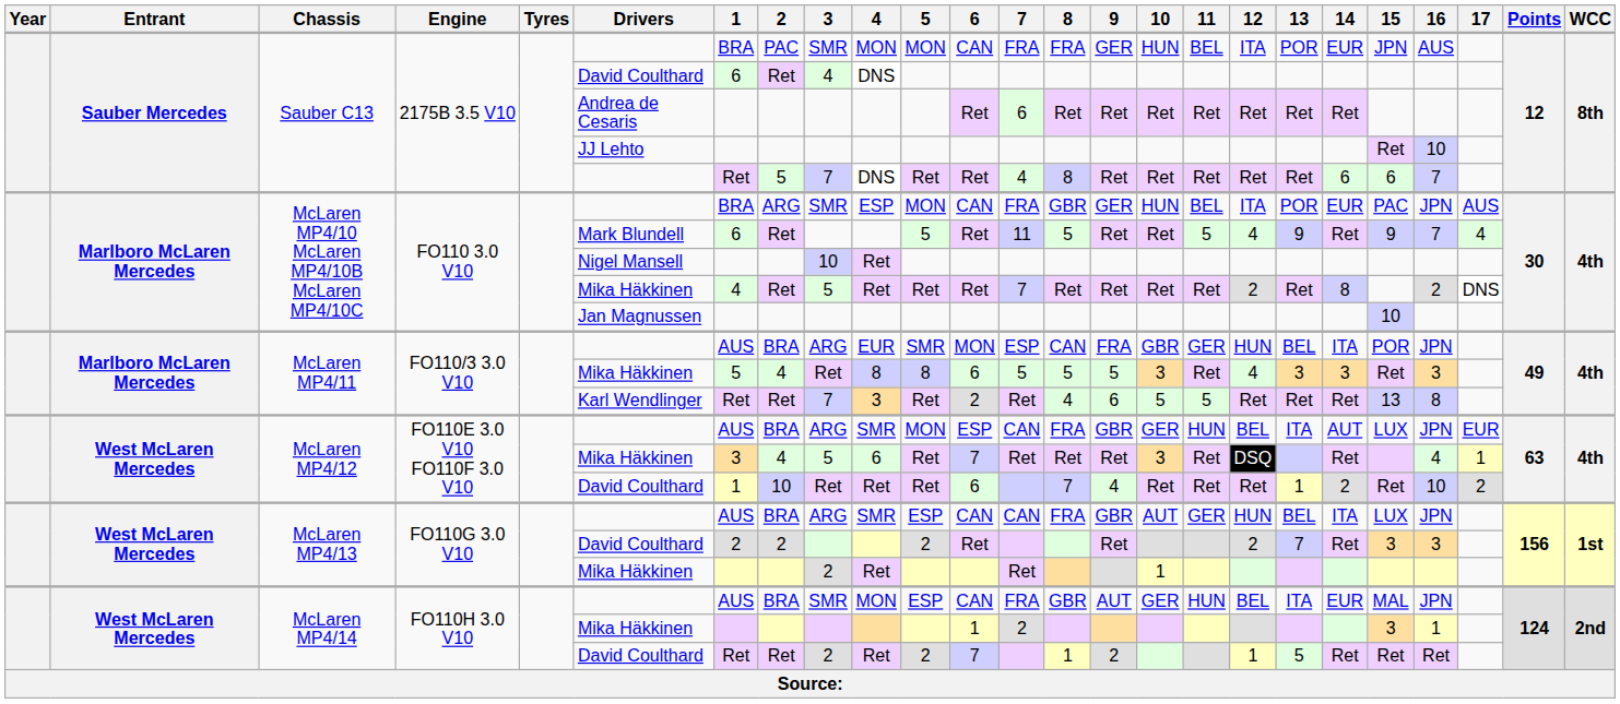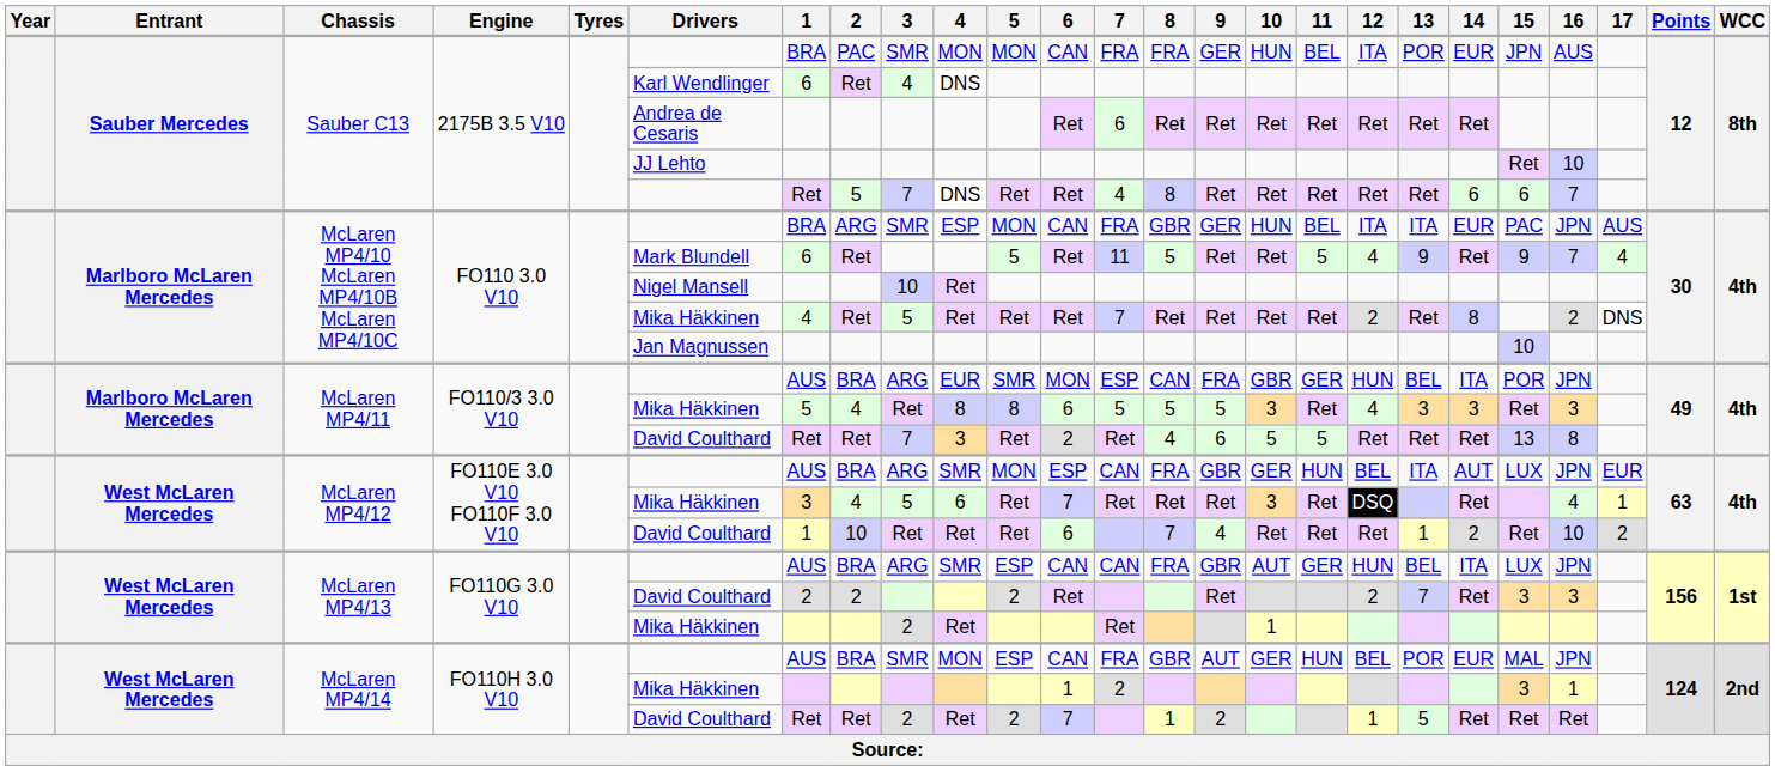row 3 | Drivers: David Coulthard -> Karl Wendlinger
row 7 | 13: POR -> ITA
row 14 | Drivers: Karl Wendlinger -> David Coulthard
row 21 | 13: ITA -> POR
